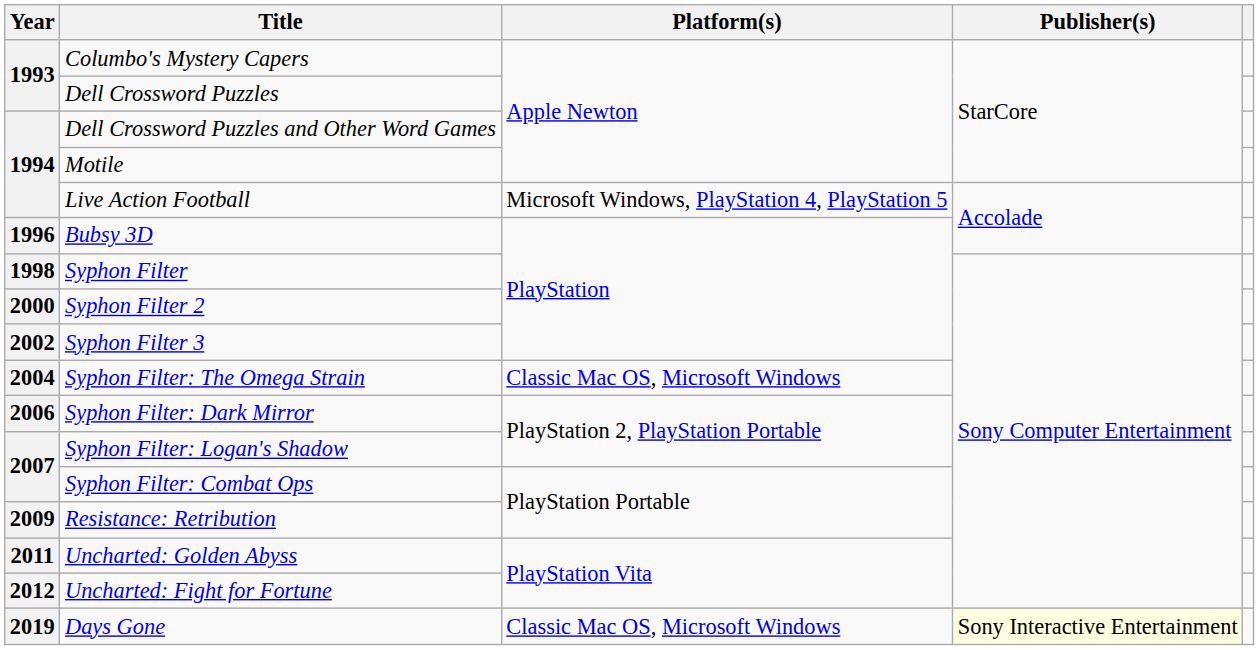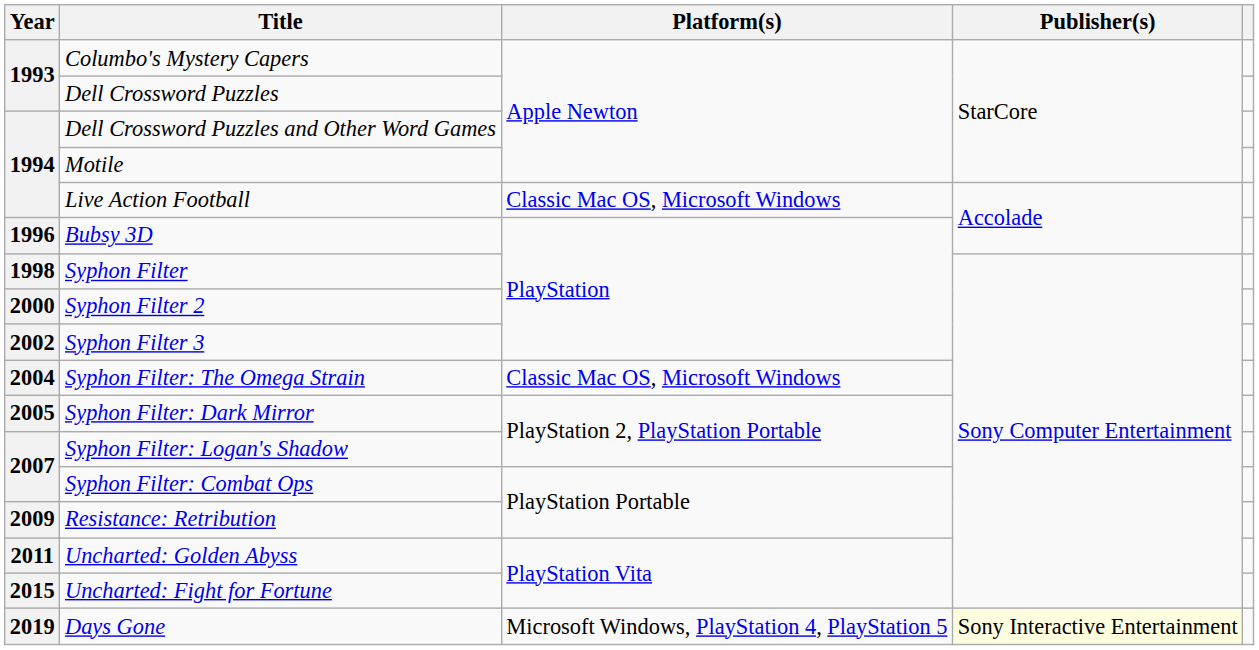Live Action Football | Platform(s): Microsoft Windows, PlayStation 4, PlayStation 5 -> Classic Mac OS, Microsoft Windows
Syphon Filter: Dark Mirror | Year: 2006 -> 2005
Uncharted: Fight for Fortune | Year: 2012 -> 2015
Days Gone | Platform(s): Classic Mac OS, Microsoft Windows -> Microsoft Windows, PlayStation 4, PlayStation 5
